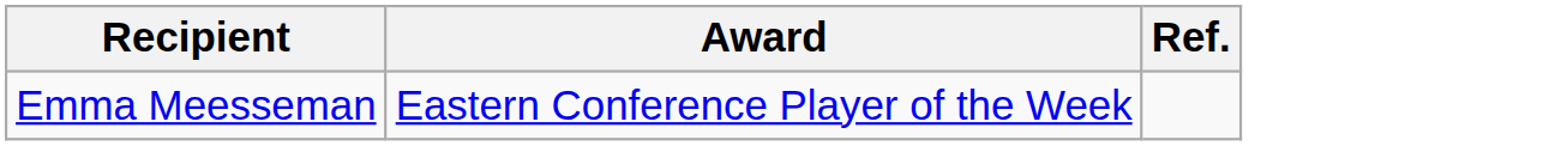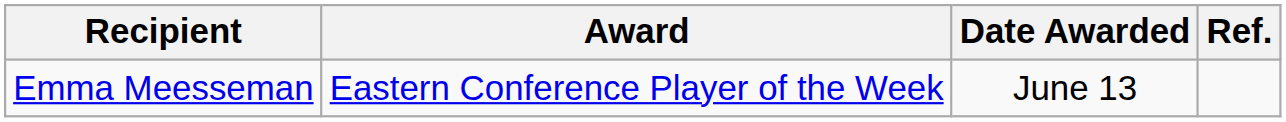+ column: Date Awarded | June 13
